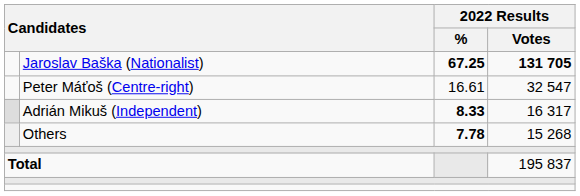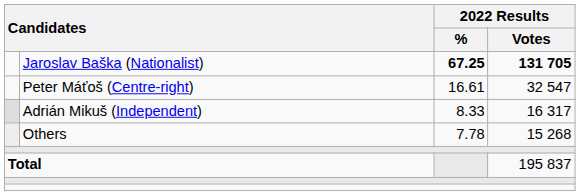Adrián Mikuš (Independent) | 2022 Results / %: bold -> normal
Others | 2022 Results / %: bold -> normal
